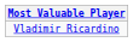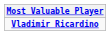row 2 | column 1: normal -> bold
